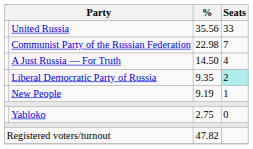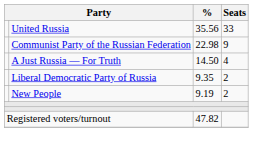Communist Party of the Russian Federation | Seats: 7 -> 9
Liberal Democratic Party of Russia | Seats: paleturquoise background -> no background
New People | Seats: 1 -> 2
- row: Yabloko | 2.75 | 0
